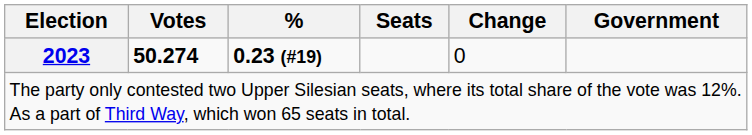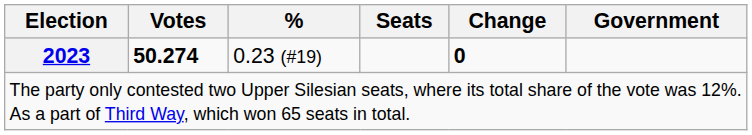2023 | %: bold -> normal
2023 | Change: normal -> bold
